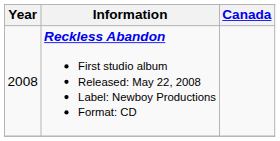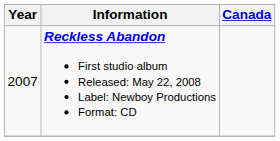row 2 | Year: 2008 -> 2007
